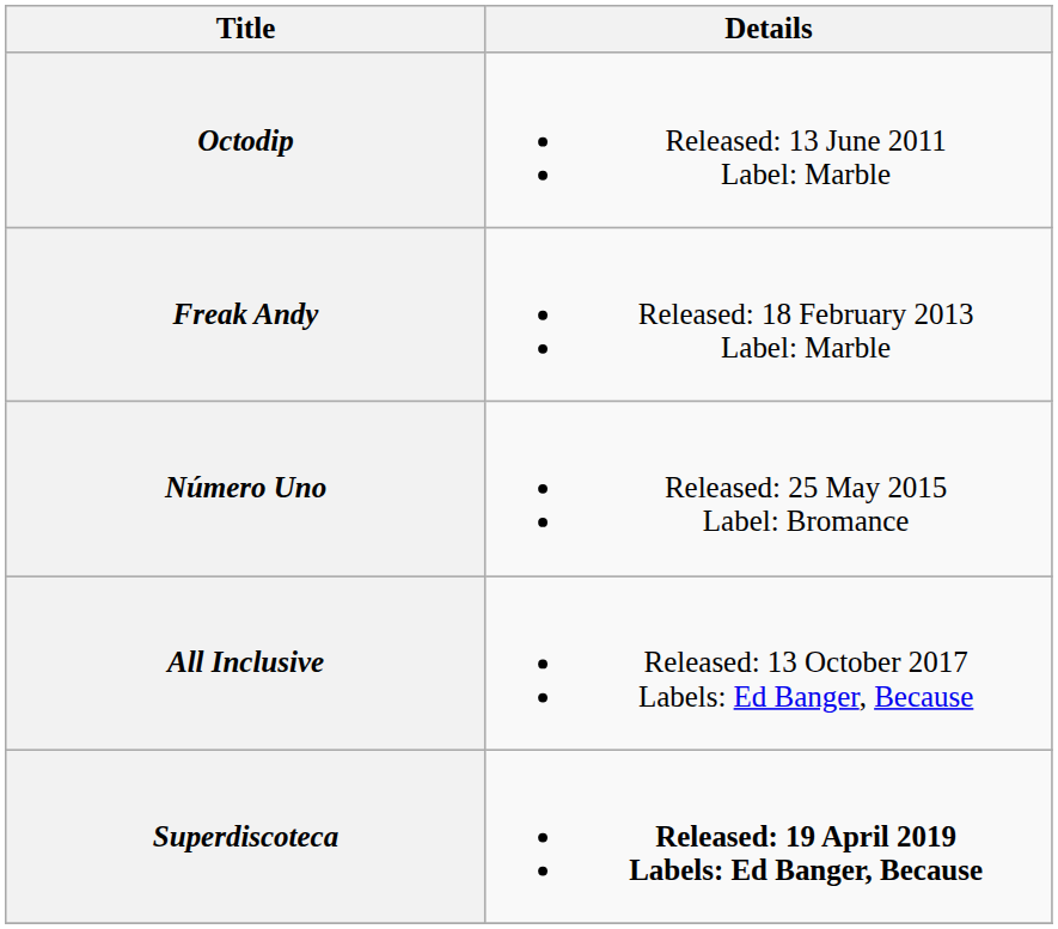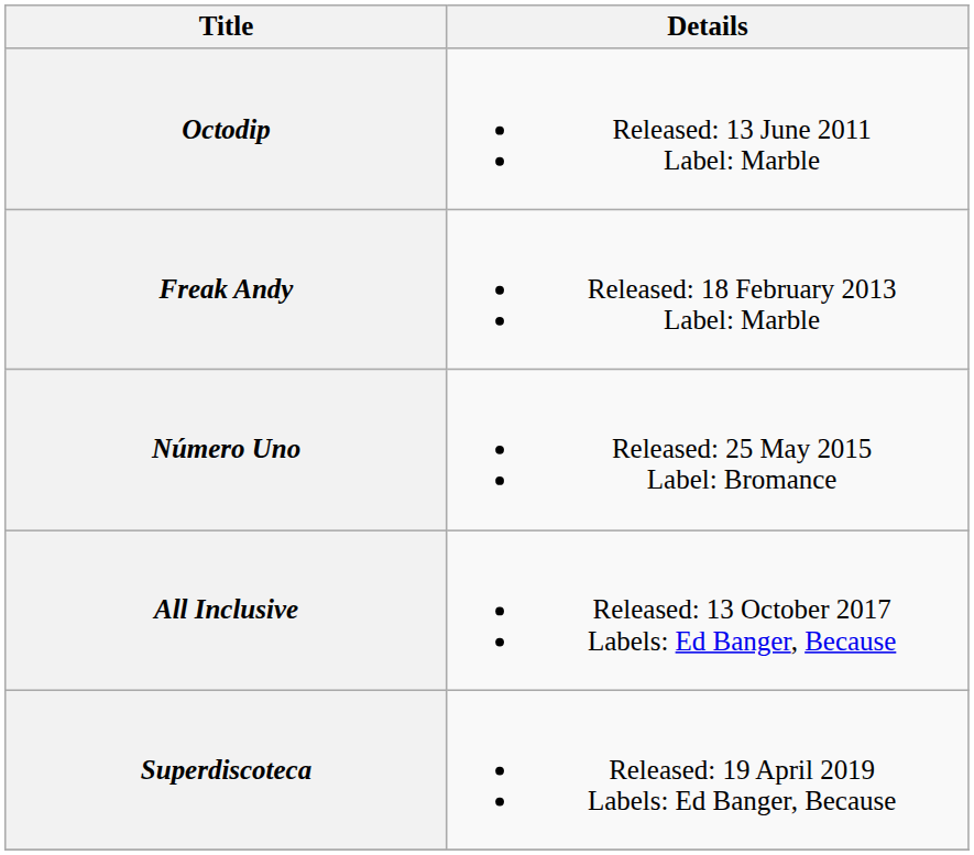Superdiscoteca | Details: bold -> normal
